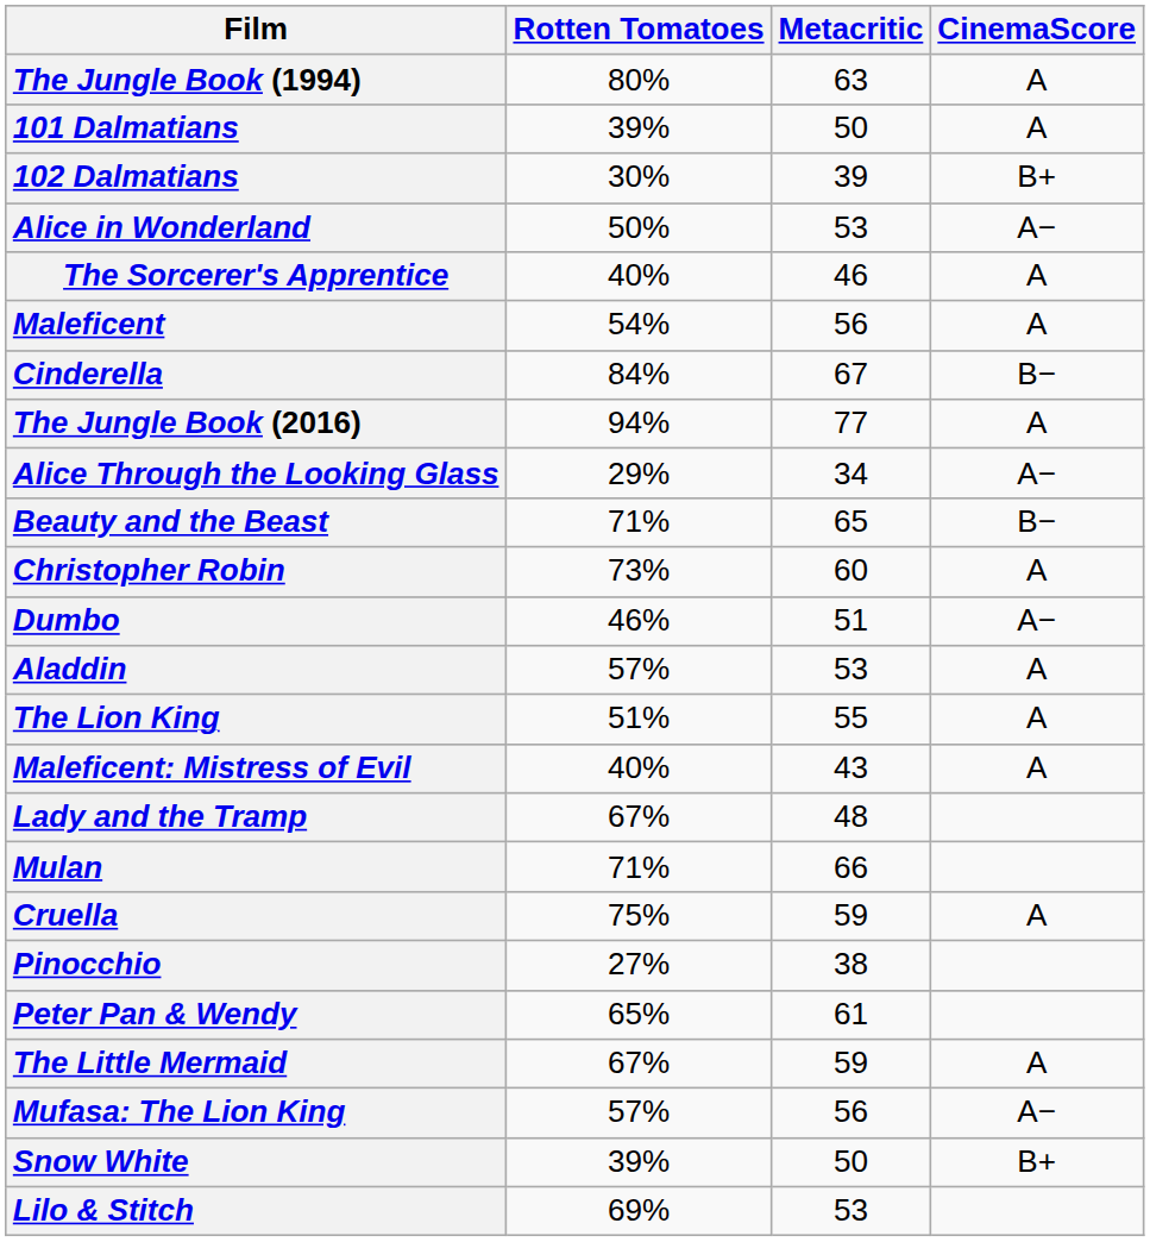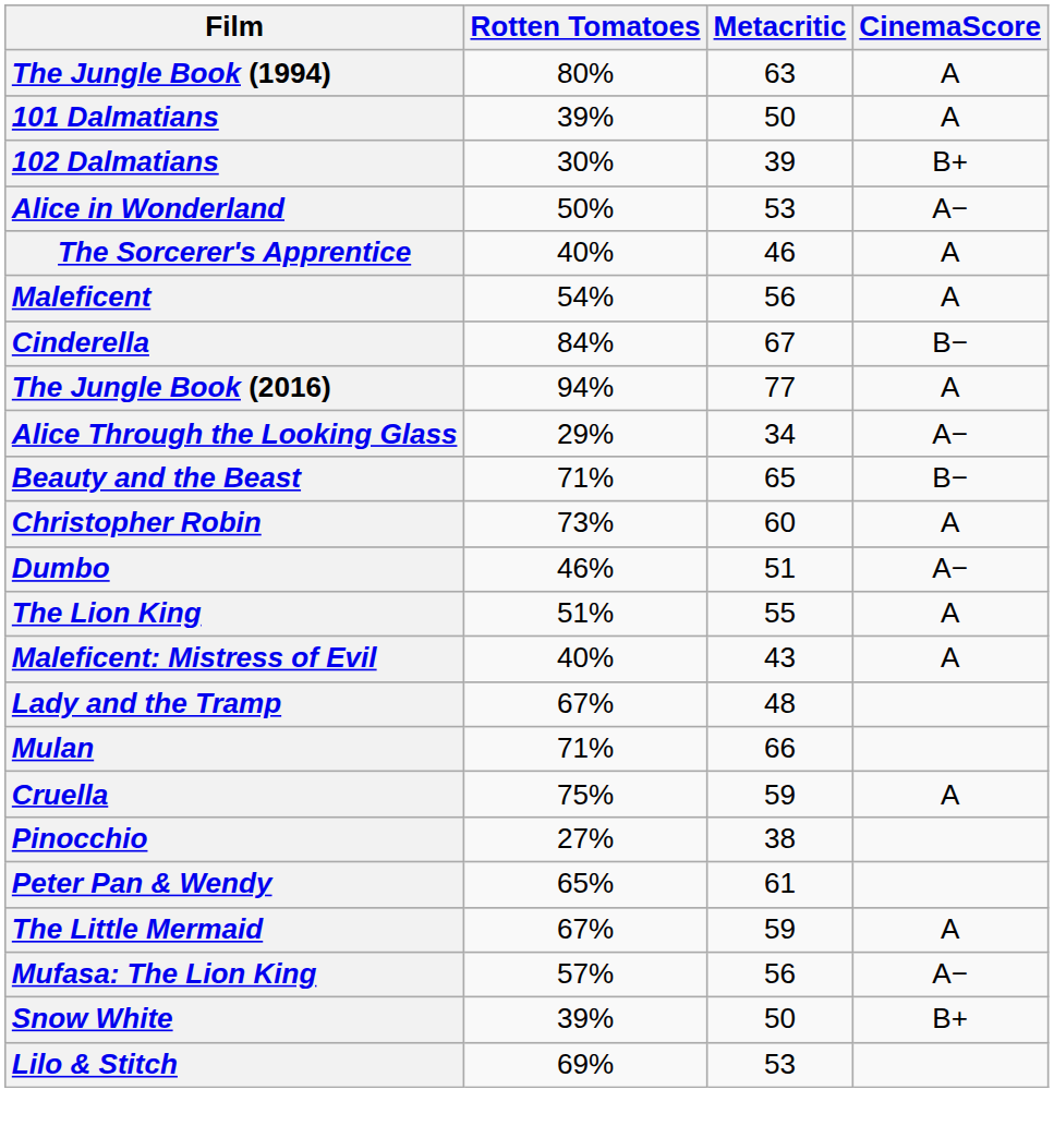- row: Aladdin | 57% | 53 | A
